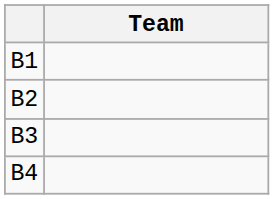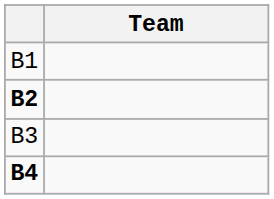B2 | column 1: normal -> bold
B4 | column 1: normal -> bold
